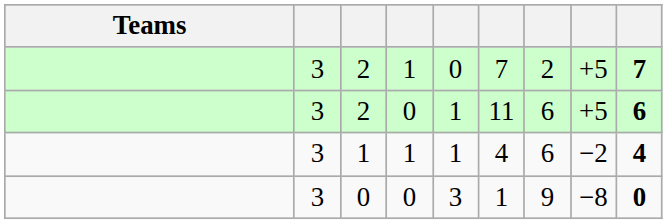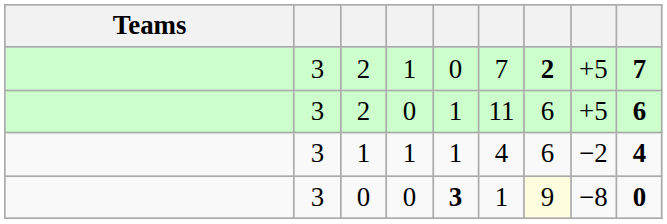row 2 | column 7: normal -> bold
row 5 | column 5: normal -> bold
row 5 | column 7: no background -> lightyellow background
